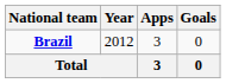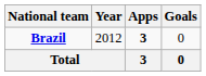Brazil | Apps: normal -> bold
